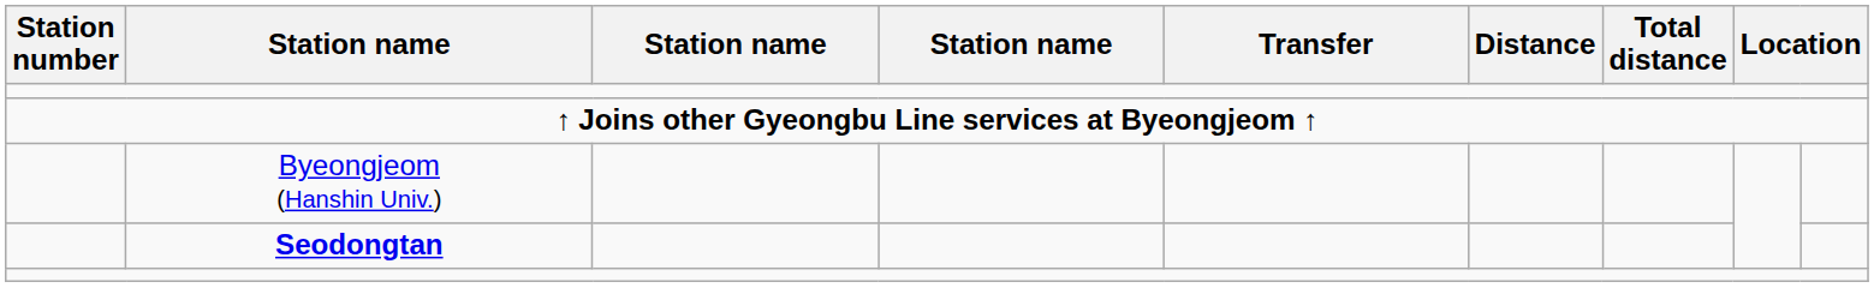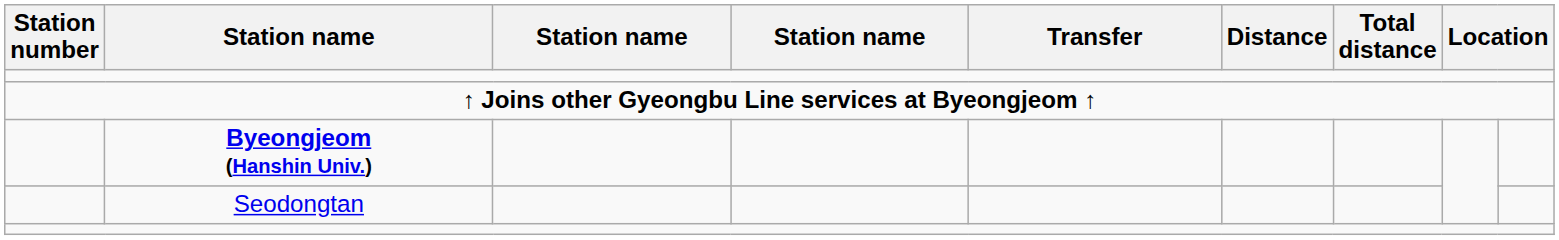Byeongjeom (Hanshin Univ.) | column 2: normal -> bold
Seodongtan | column 2: bold -> normal
